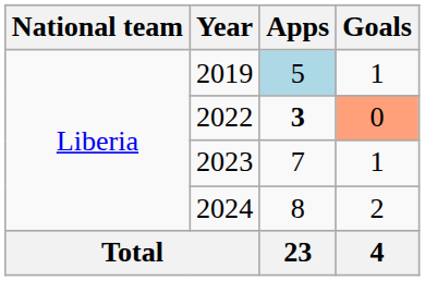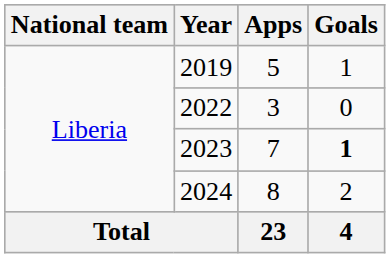2019 | Apps: lightblue background -> no background
2022 | Apps: bold -> normal
2022 | Goals: lightsalmon background -> no background
2023 | Goals: normal -> bold
